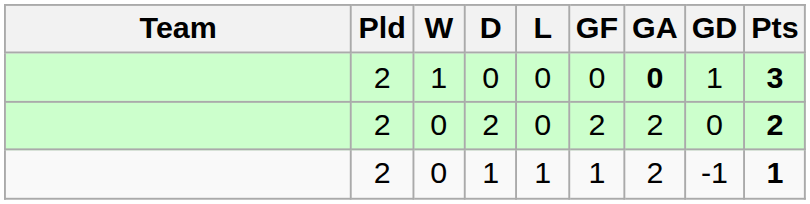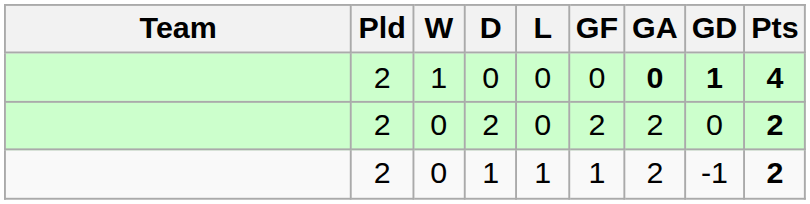row 2 | GD: normal -> bold
row 2 | Pts: 3 -> 4
row 4 | Pts: 1 -> 2
